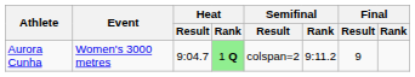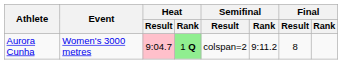Aurora Cunha | Heat / Result: no background -> pink background
Aurora Cunha | Final / Result: 9 -> 8
